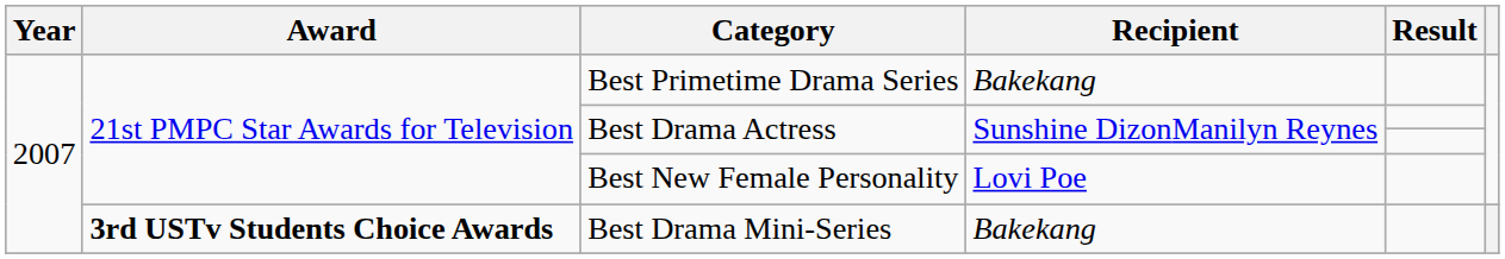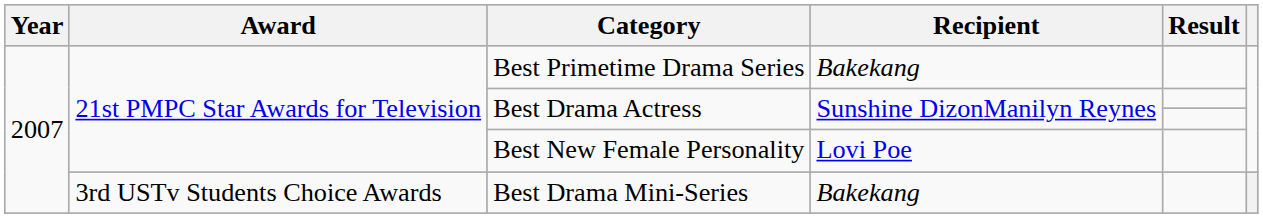Best Drama Mini-Series | Award: bold -> normal
